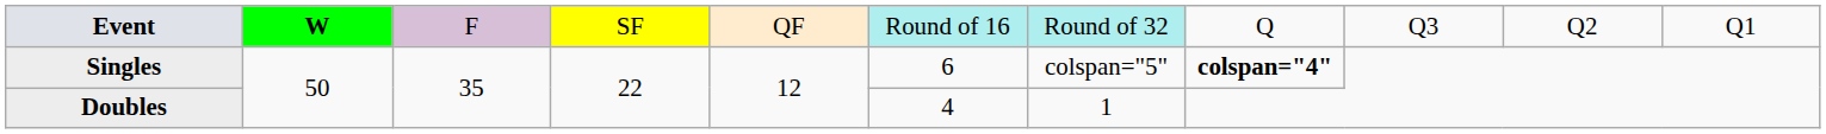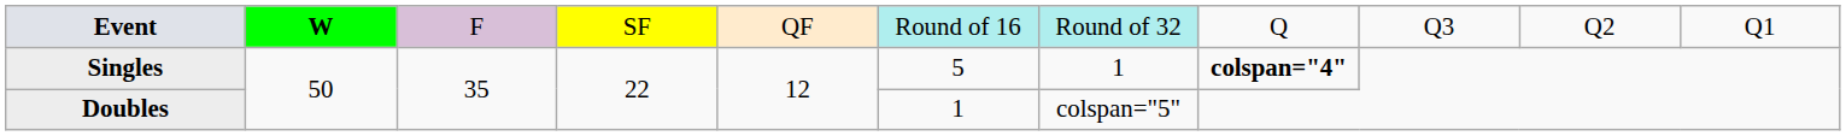Singles | column 6: 6 -> 5
Singles | column 7: colspan="5" -> 1
Doubles | column 6: 4 -> 1
Doubles | column 7: 1 -> colspan="5"
